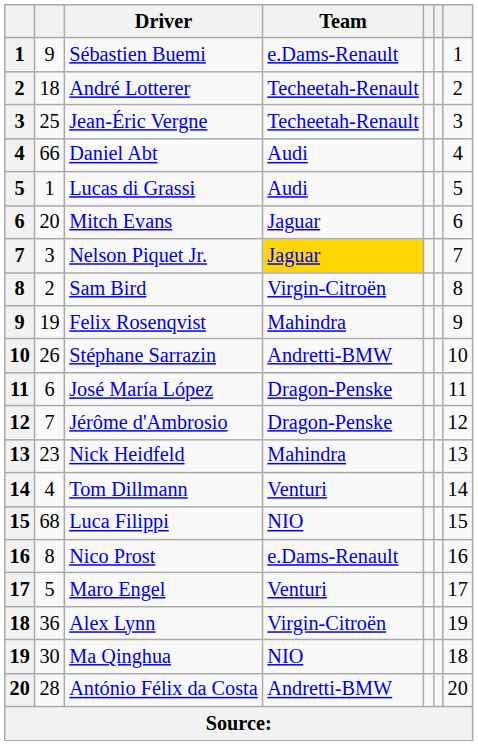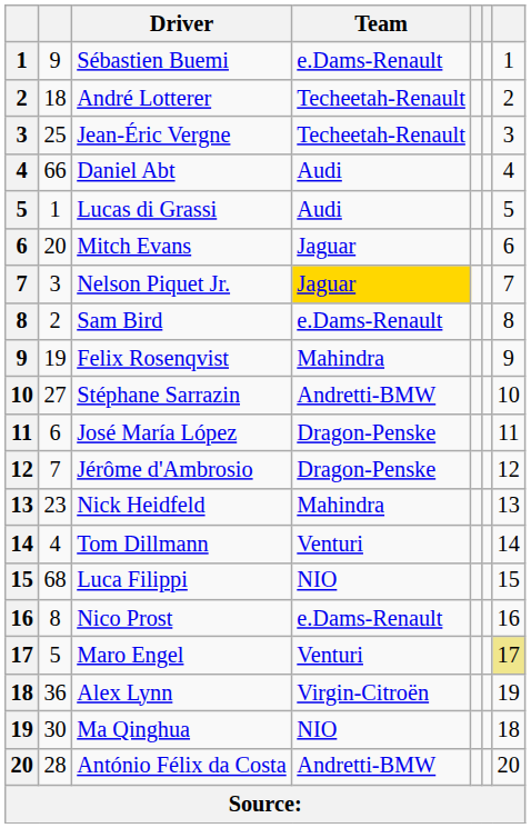Sam Bird | Team: Virgin-Citroën -> e.Dams-Renault
Stéphane Sarrazin | column 2: 26 -> 27
Maro Engel | column 7: no background -> khaki background
